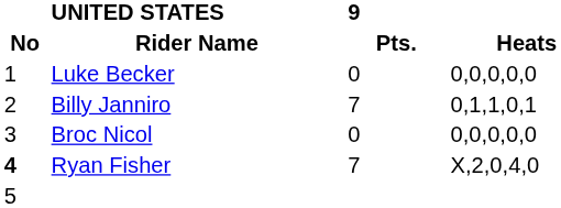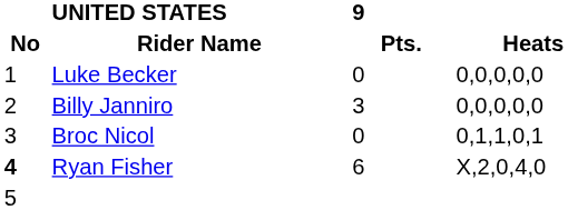Billy Janniro | 9 / Pts.: 7 -> 3
Billy Janniro | Heats: 0,1,1,0,1 -> 0,0,0,0,0
Broc Nicol | Heats: 0,0,0,0,0 -> 0,1,1,0,1
Ryan Fisher | 9 / Pts.: 7 -> 6
